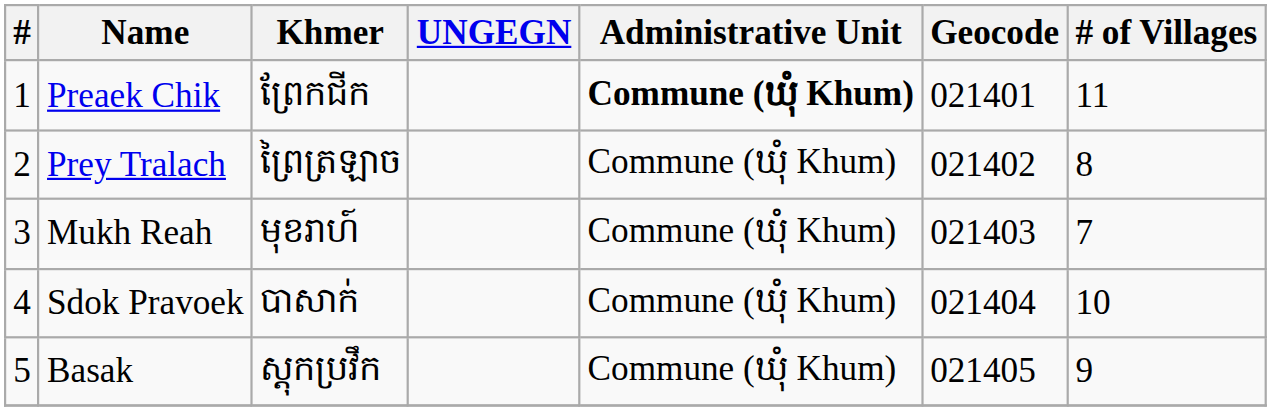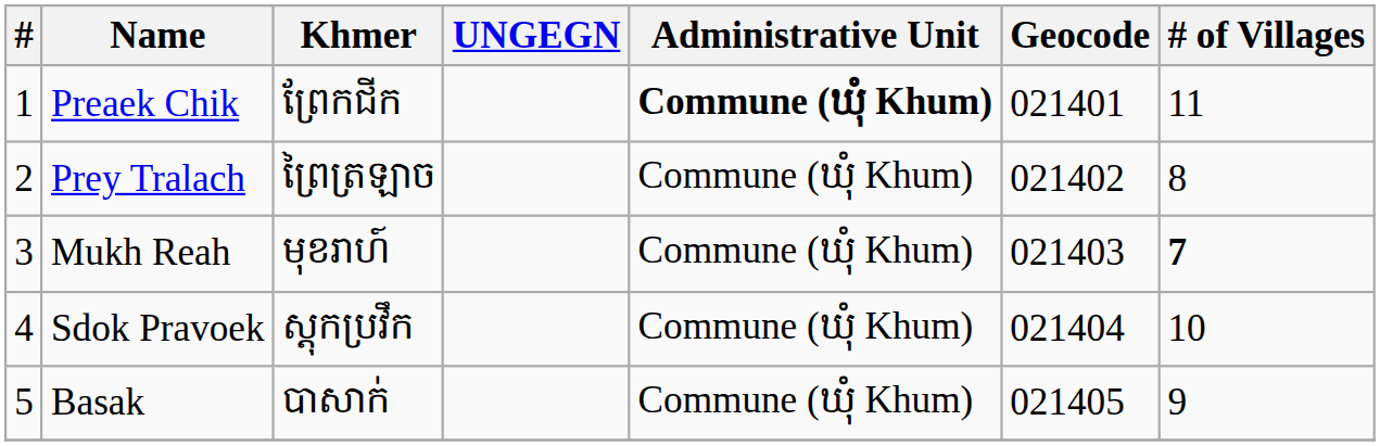Mukh Reah | # of Villages: normal -> bold
Sdok Pravoek | Khmer: បាសាក់ -> ស្តុកប្រវឹក
Basak | Khmer: ស្តុកប្រវឹក -> បាសាក់
